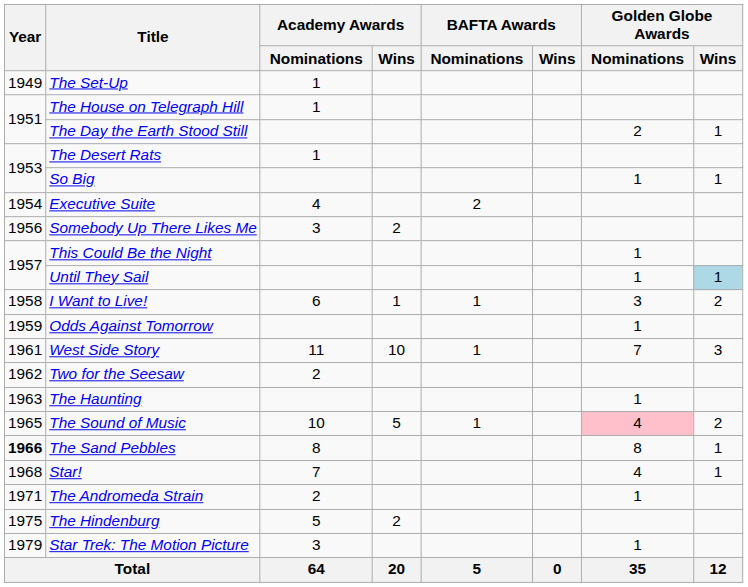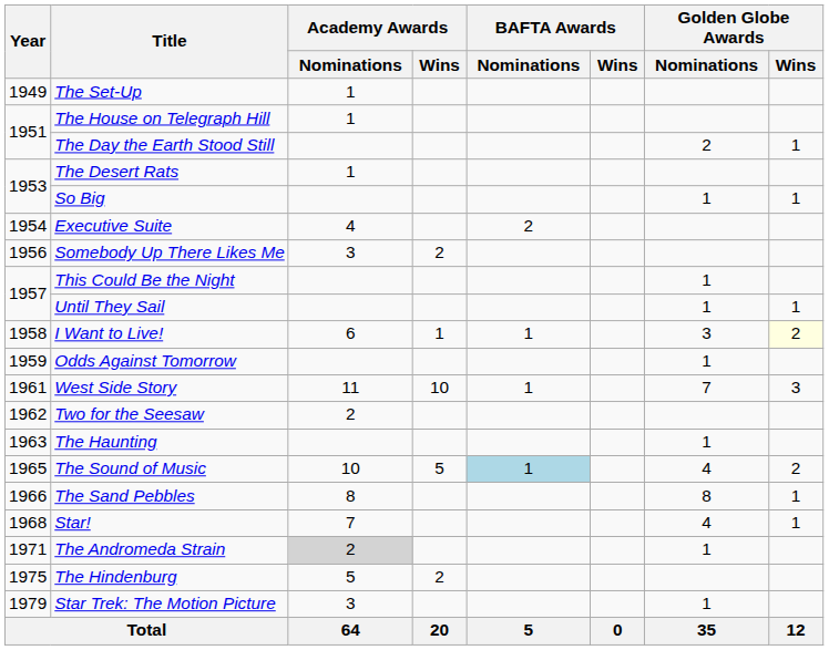Until They Sail | Golden Globe Awards / Wins: lightblue background -> no background
I Want to Live! | Golden Globe Awards / Wins: no background -> lightyellow background
The Sound of Music | BAFTA Awards / Nominations: no background -> lightblue background
The Sound of Music | Golden Globe Awards / Nominations: pink background -> no background
The Sand Pebbles | Year: bold -> normal
The Andromeda Strain | Academy Awards / Nominations: no background -> lightgrey background
